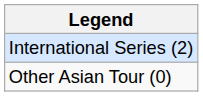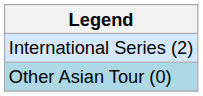row 3 | column 1: no background -> lightblue background
